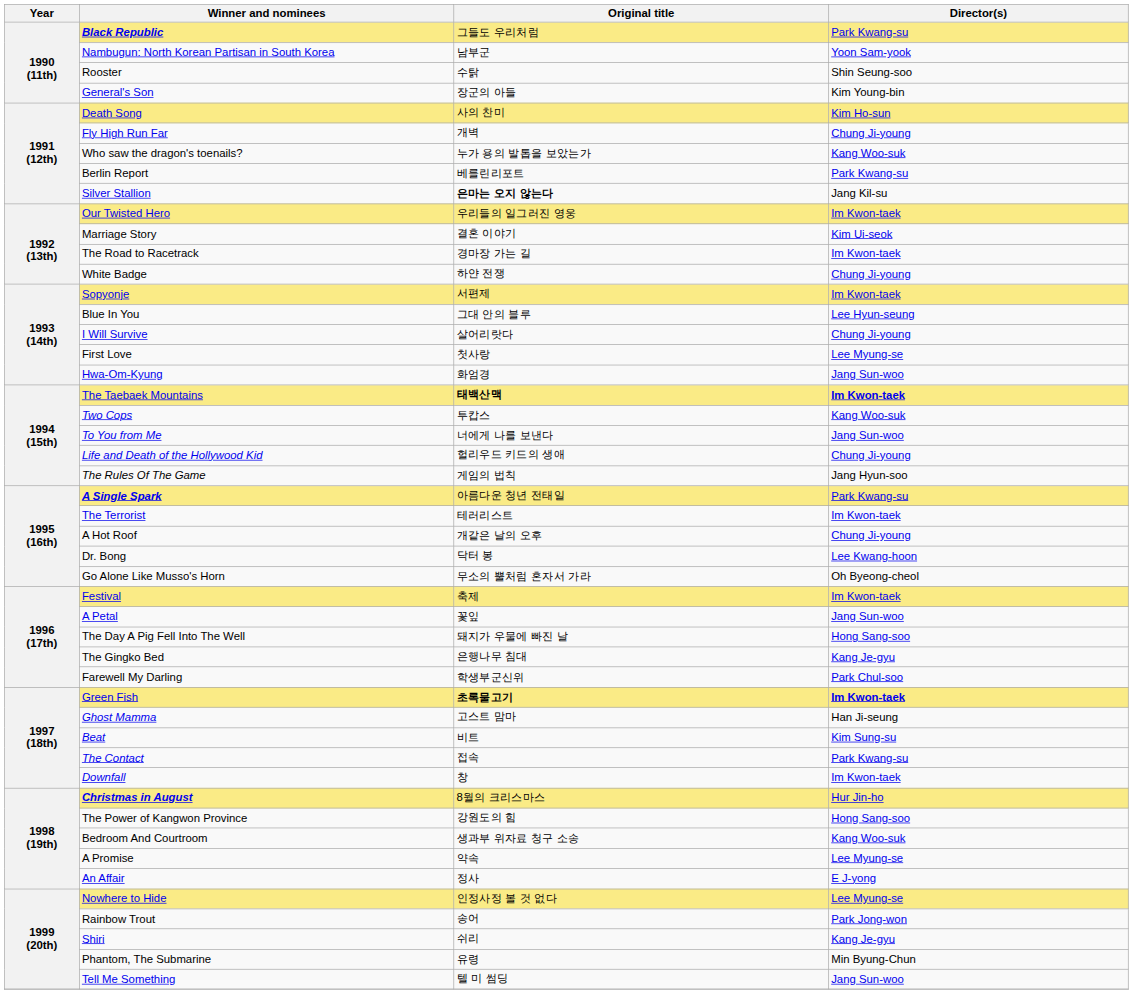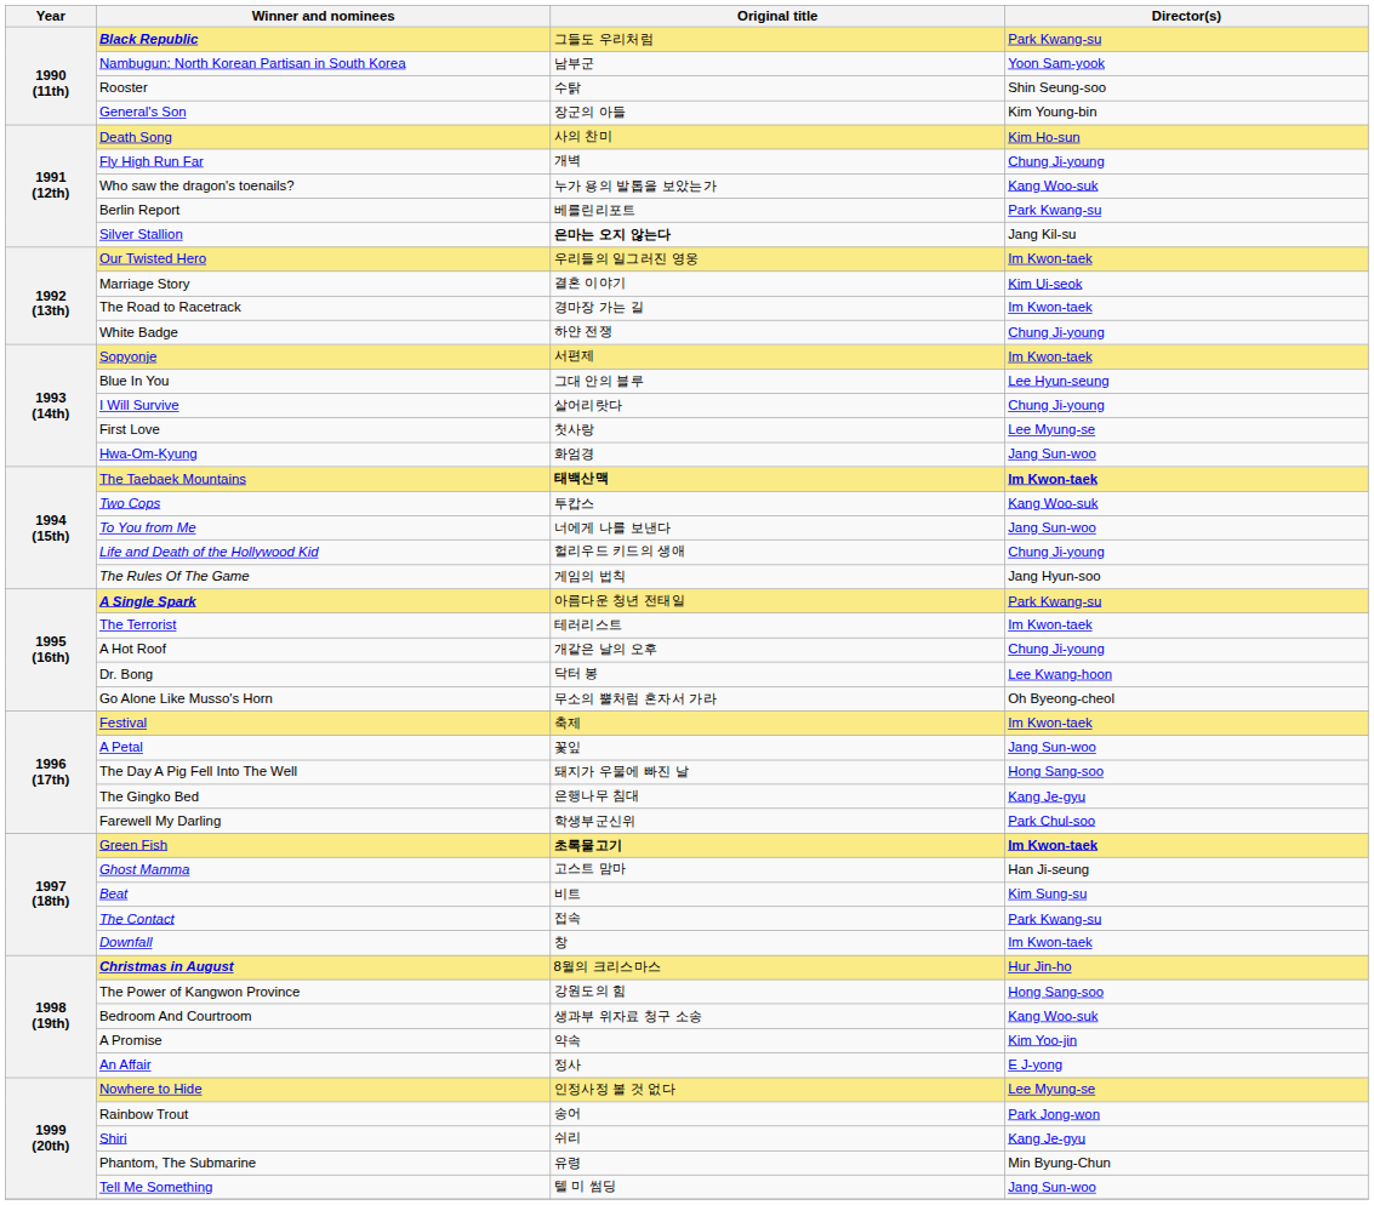A Promise | Director(s): Lee Myung-se -> Kim Yoo-jin
